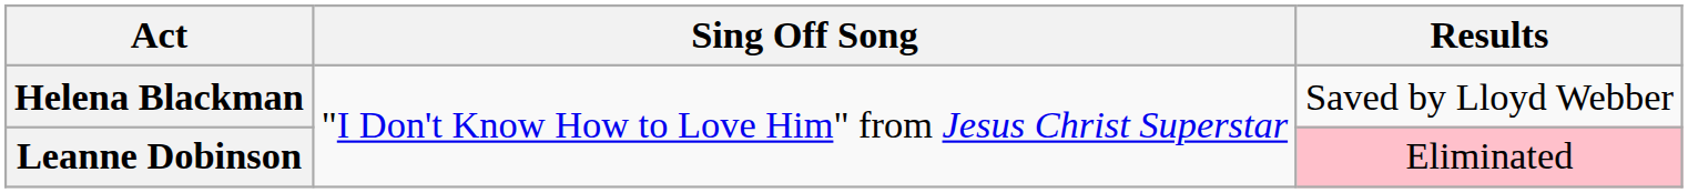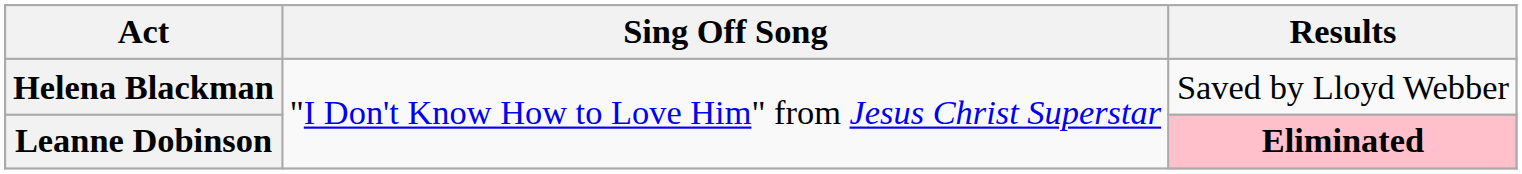Leanne Dobinson | Results: normal -> bold
